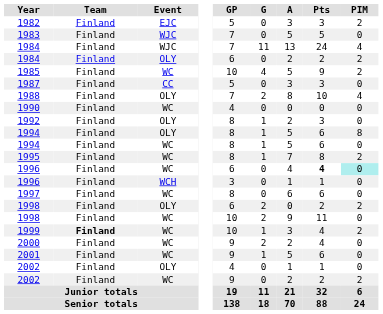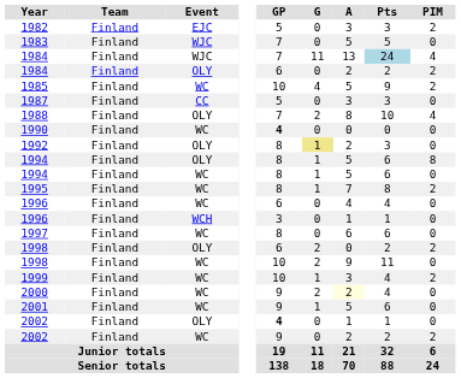1984 / WJC | Pts: no background -> lightblue background
1990 | GP: normal -> bold
1992 | G: no background -> khaki background
1996 / WC | Pts: bold -> normal
1996 / WC | PIM: paleturquoise background -> no background
1999 | Team: bold -> normal
2000 | A: no background -> lightyellow background
2002 / OLY | GP: normal -> bold
